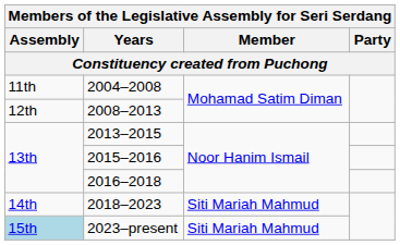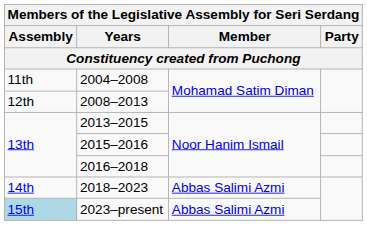2018–2023 | Member: Siti Mariah Mahmud -> Abbas Salimi Azmi
2023–present | Member: Siti Mariah Mahmud -> Abbas Salimi Azmi
